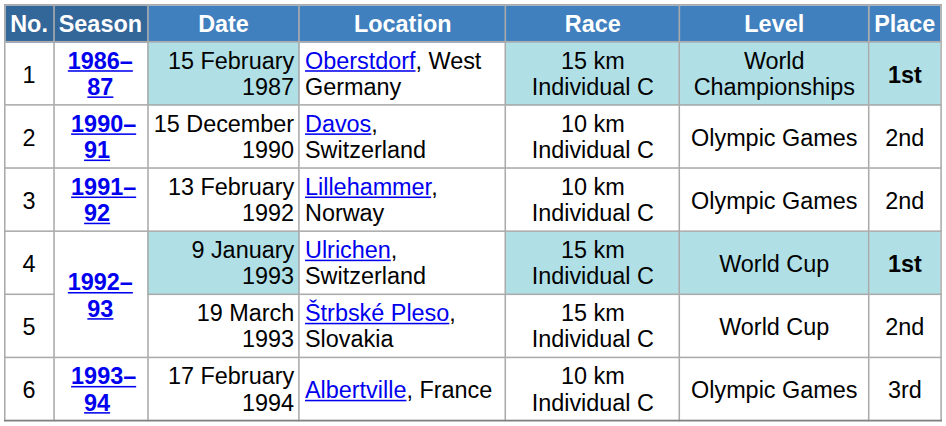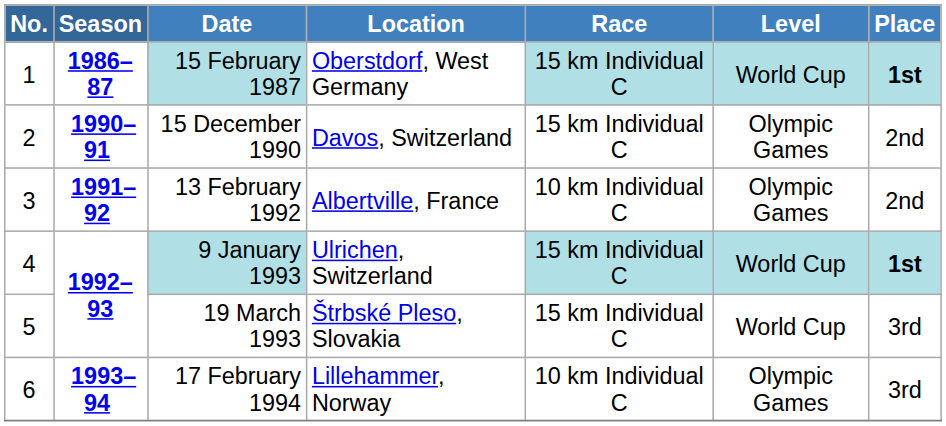15 February 1987 | Level: World Championships -> World Cup
15 December 1990 | Race: 10 km Individual C -> 15 km Individual C
13 February 1992 | Location: Lillehammer, Norway -> Albertville, France
19 March 1993 | Place: 2nd -> 3rd
17 February 1994 | Location: Albertville, France -> Lillehammer, Norway
